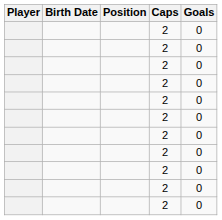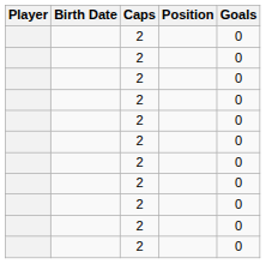columns swapped: Position <-> Caps
